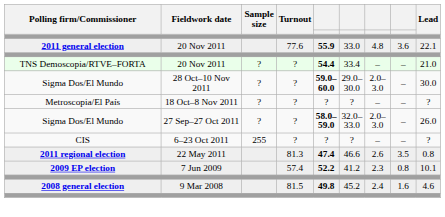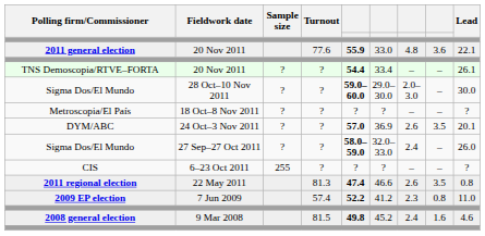TNS Demoscopia/RTVE–FORTA | Lead: 21.0 -> 26.1
+ row: DYM/ABC | 24 Oct–3 Nov 2011 | ? | ? | 57.0 | 36.9 | 2.6 | 3.5 | 20.1
Sigma Dos/El Mundo / 27 Sep–27 Oct 2011 | column 7: 2.0– 3.0 -> 2.4
2009 EP election | Lead: 10.1 -> 11.0
